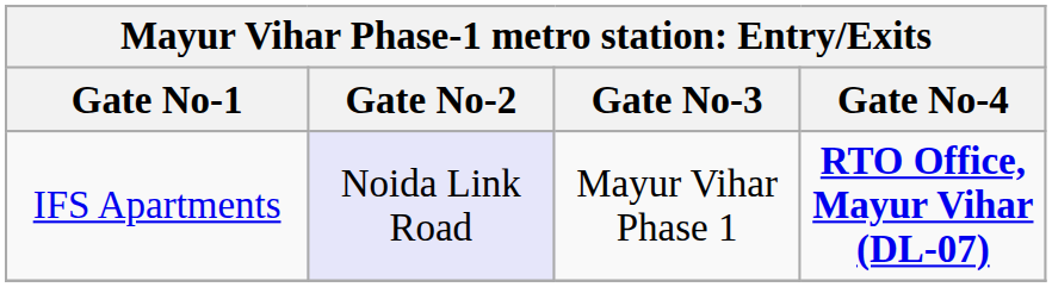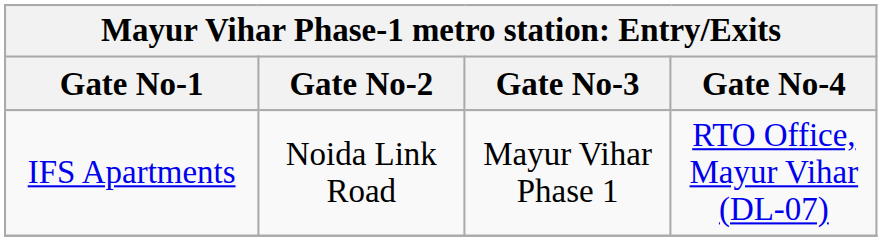IFS Apartments | Gate No-2: lavender background -> no background
IFS Apartments | Gate No-4: bold -> normal
